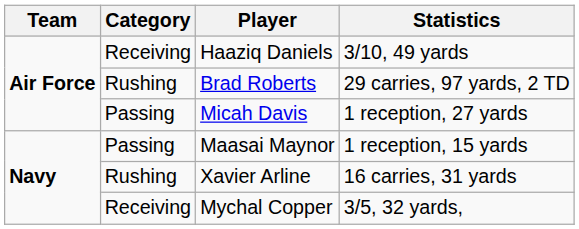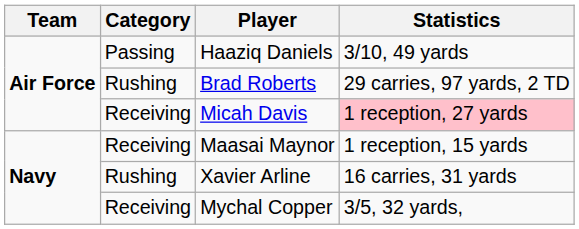Haaziq Daniels | Category: Receiving -> Passing
Micah Davis | Category: Passing -> Receiving
Micah Davis | Statistics: no background -> pink background
Maasai Maynor | Category: Passing -> Receiving
